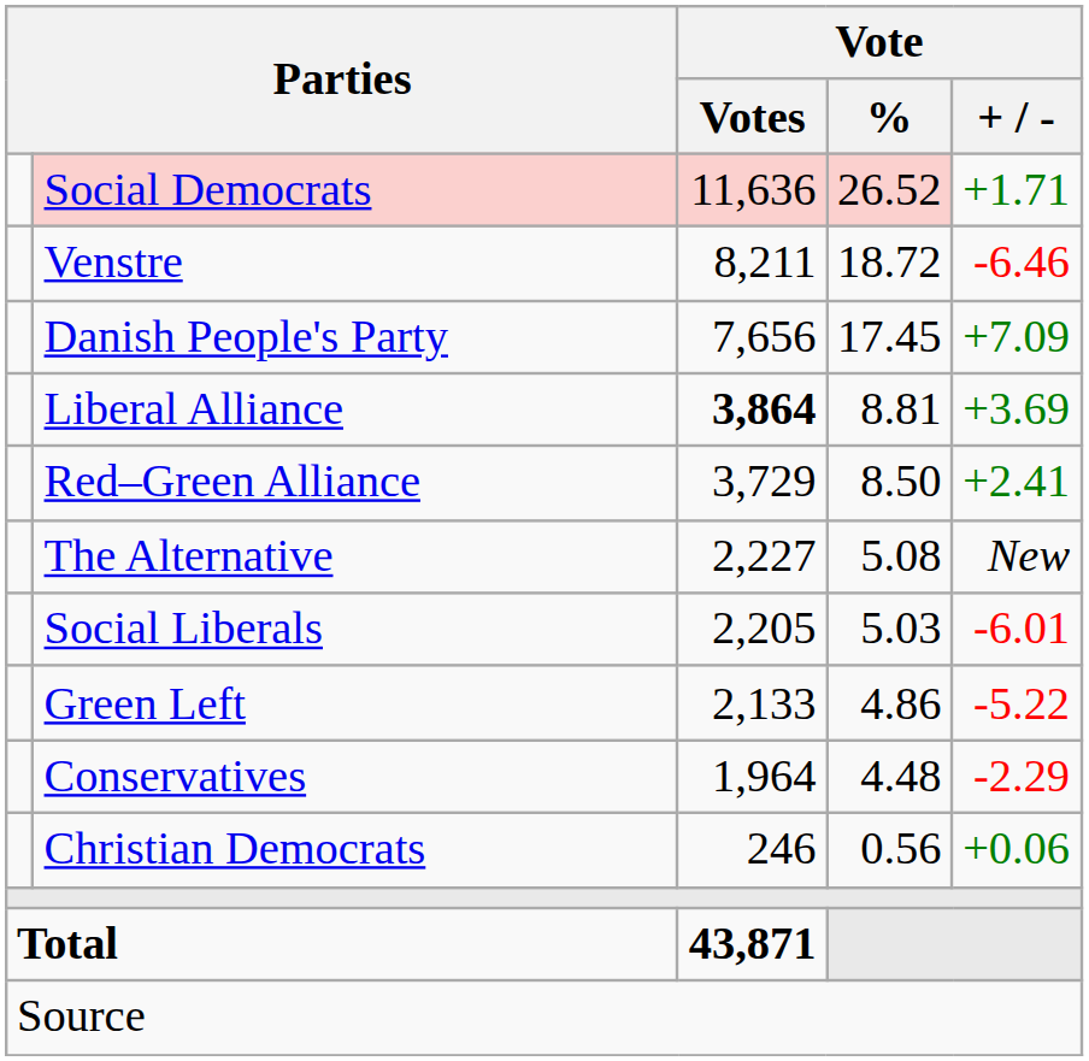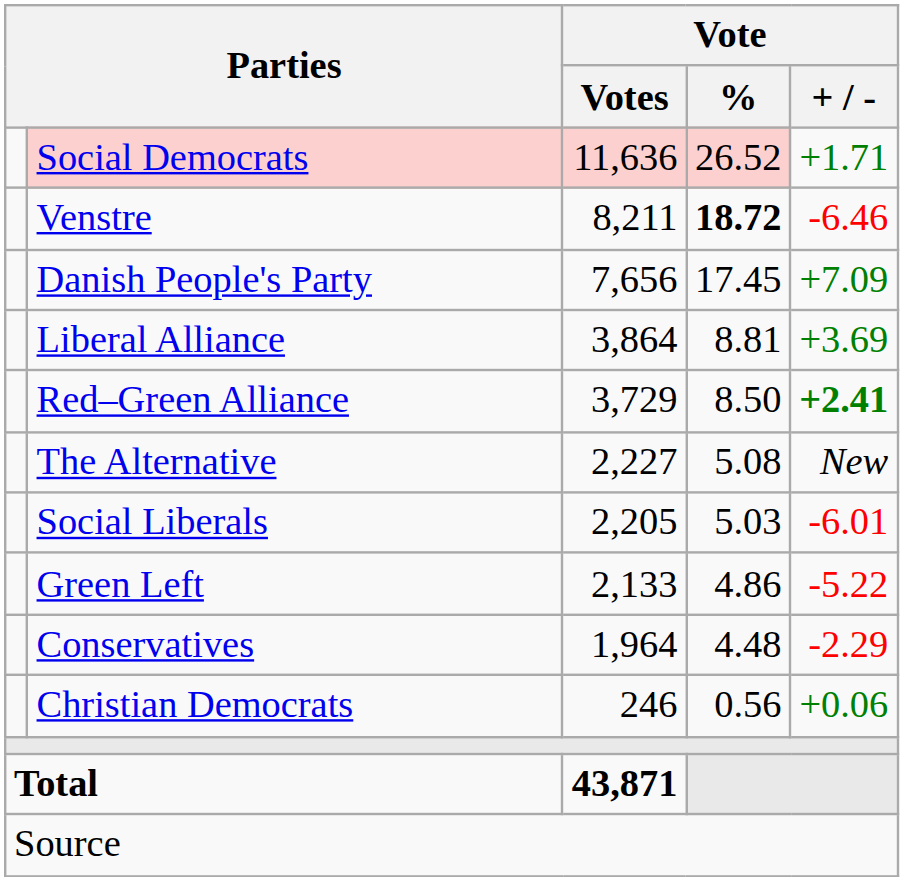Venstre | Vote / %: normal -> bold
Liberal Alliance | Vote / Votes: bold -> normal
Red–Green Alliance | Vote / + / -: normal -> bold
